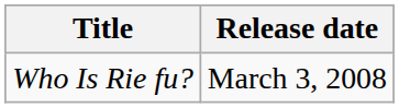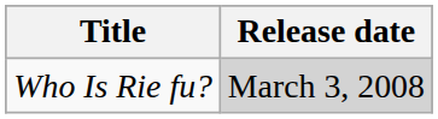Who Is Rie fu? | Release date: no background -> lightgrey background
